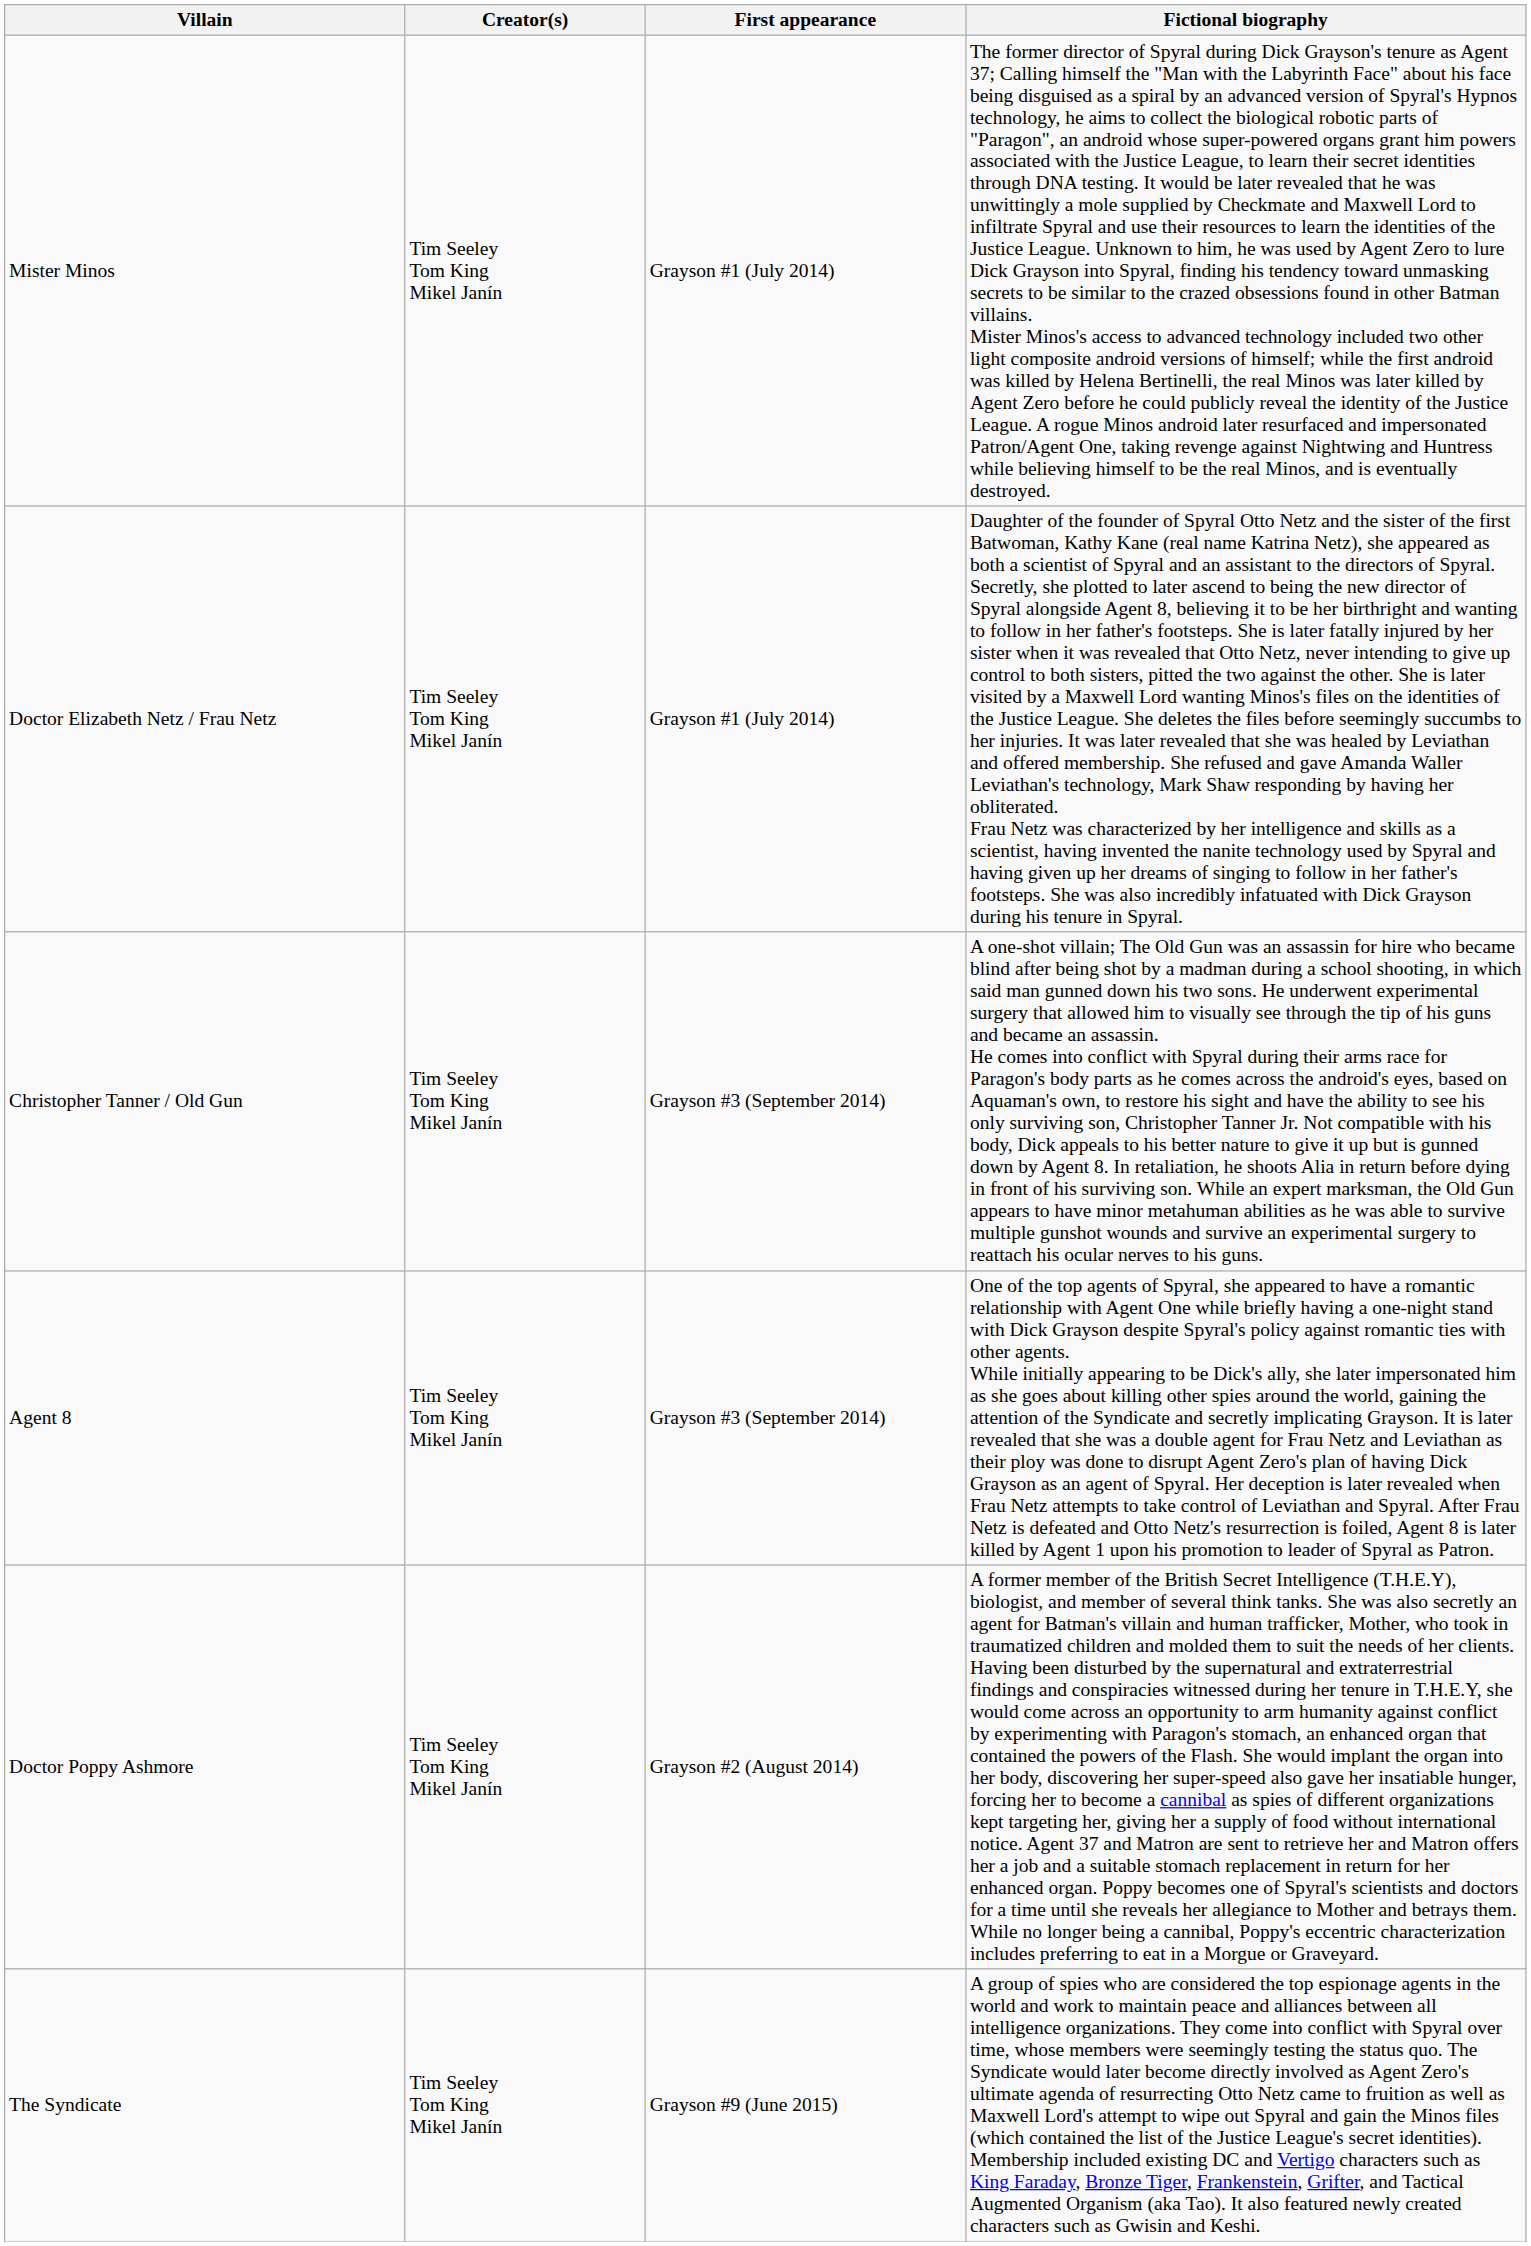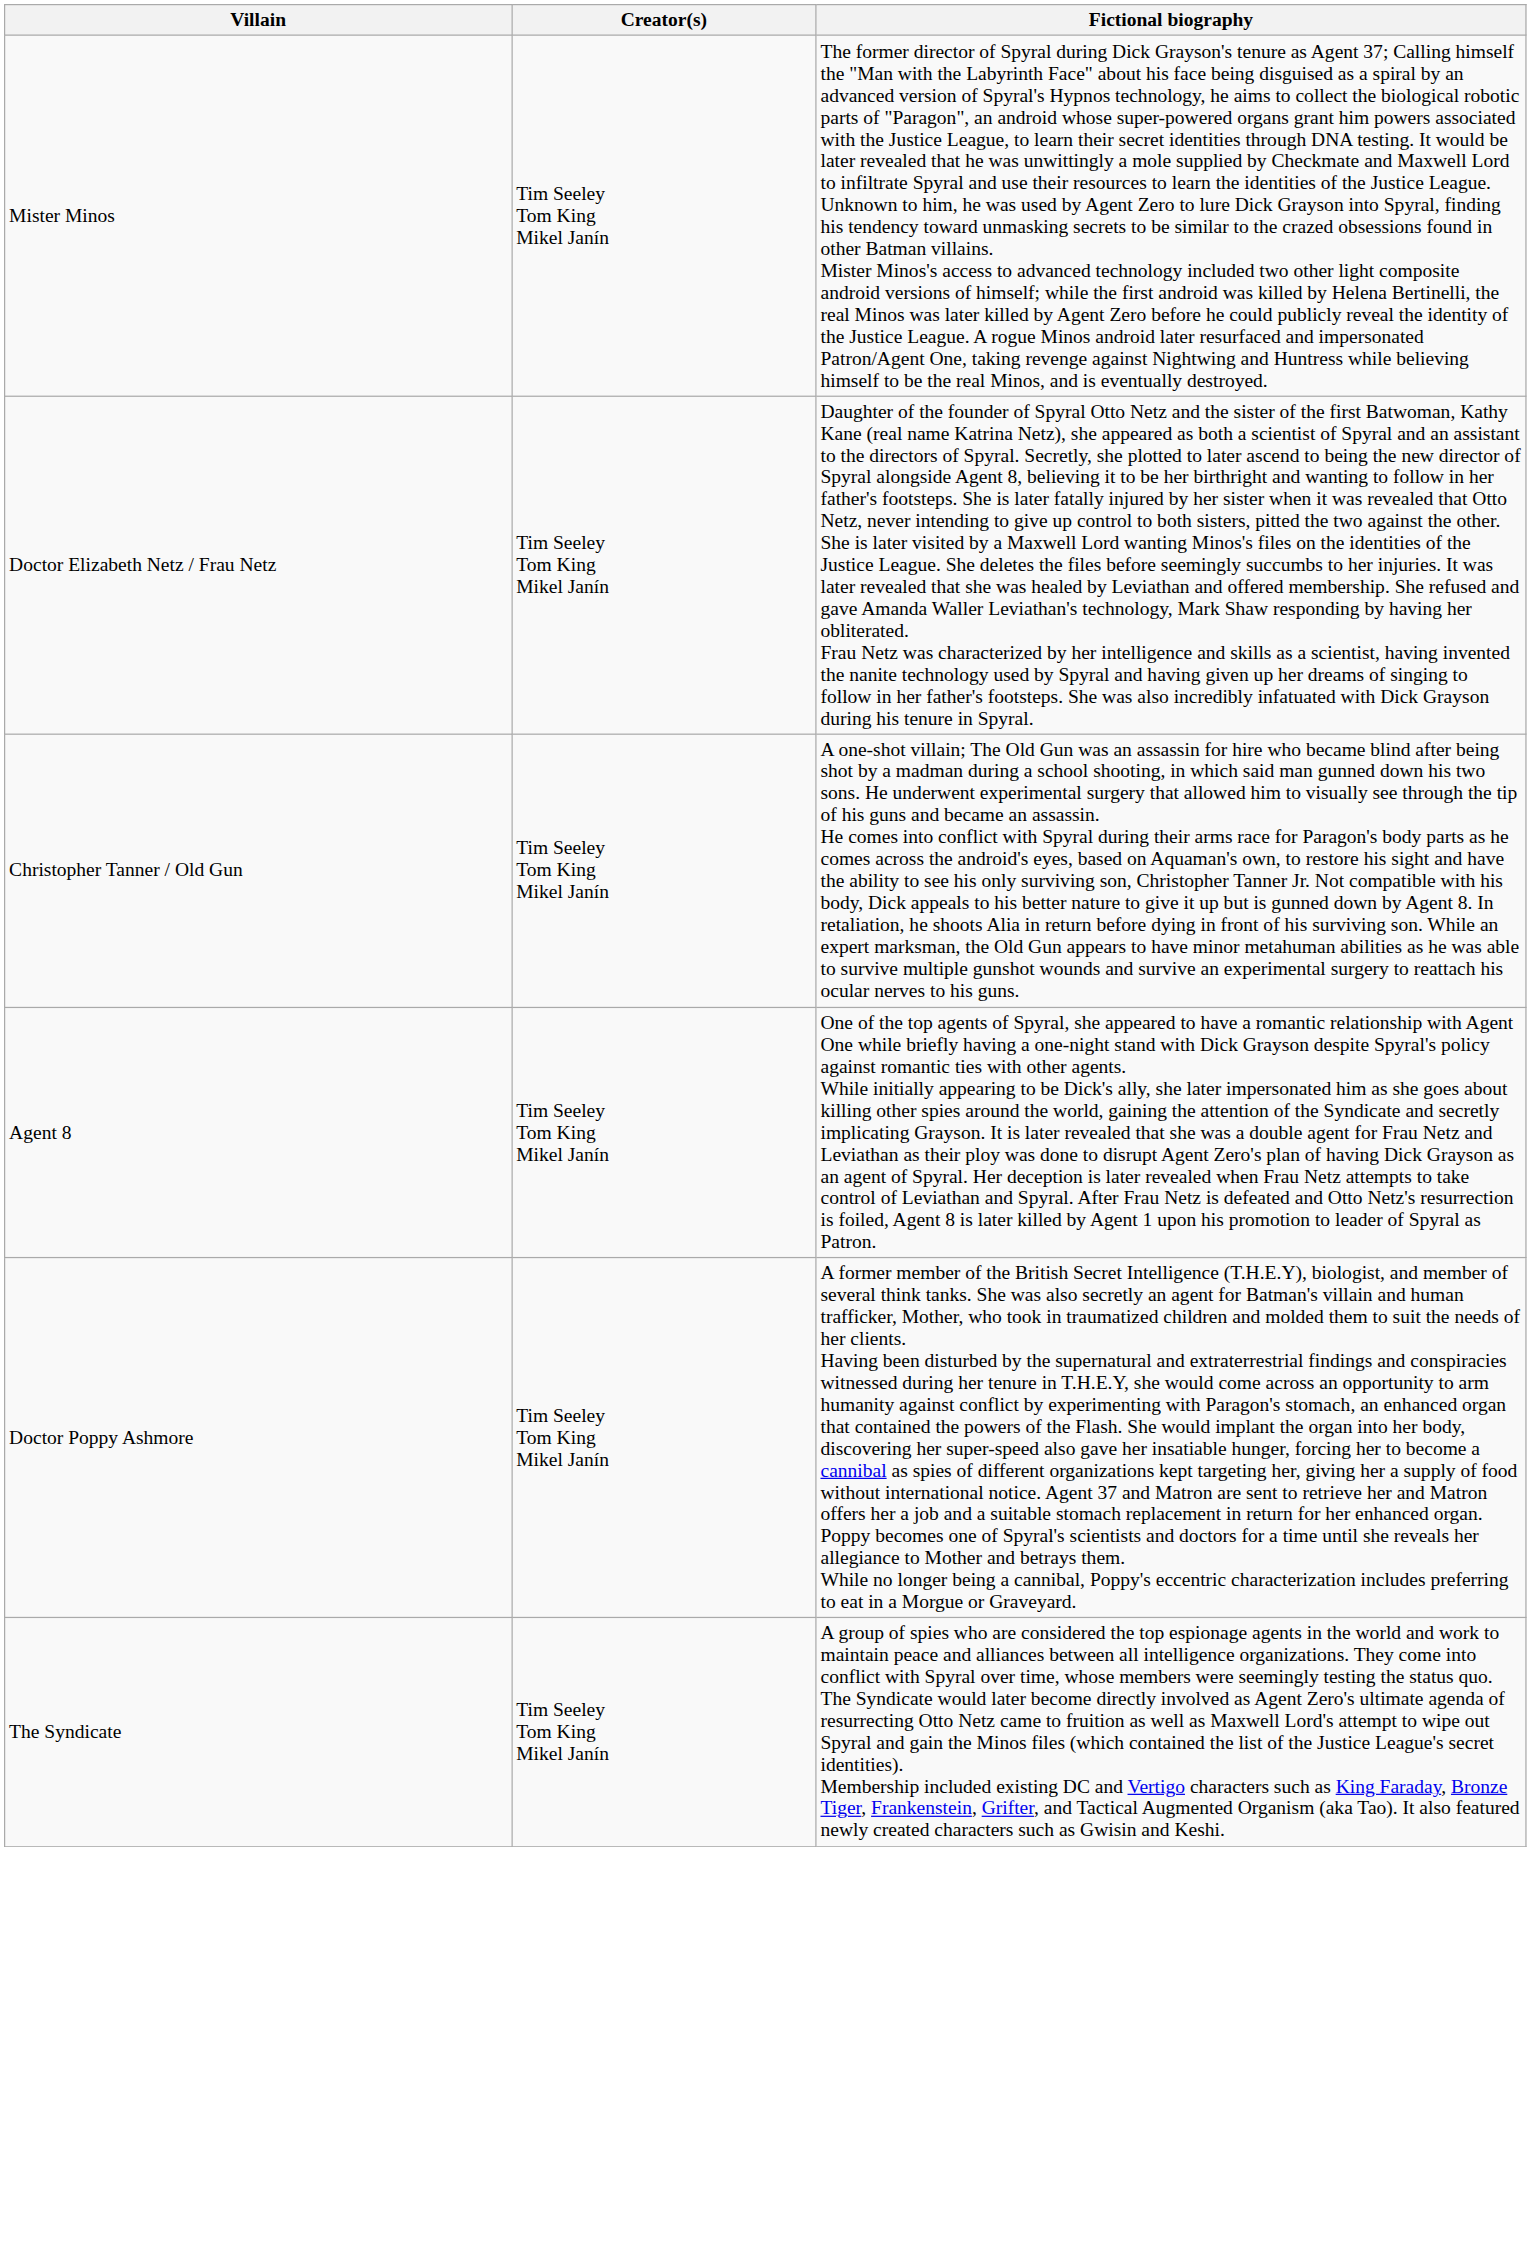- column: First appearance | Grayson #1 (July 2014) | Grayson #1 (July 2014) | Grayson #3 (September 2014) | Grayson #3 (September 2014) | Grayson #2 (August 2014) | Grayson #9 (June 2015)
